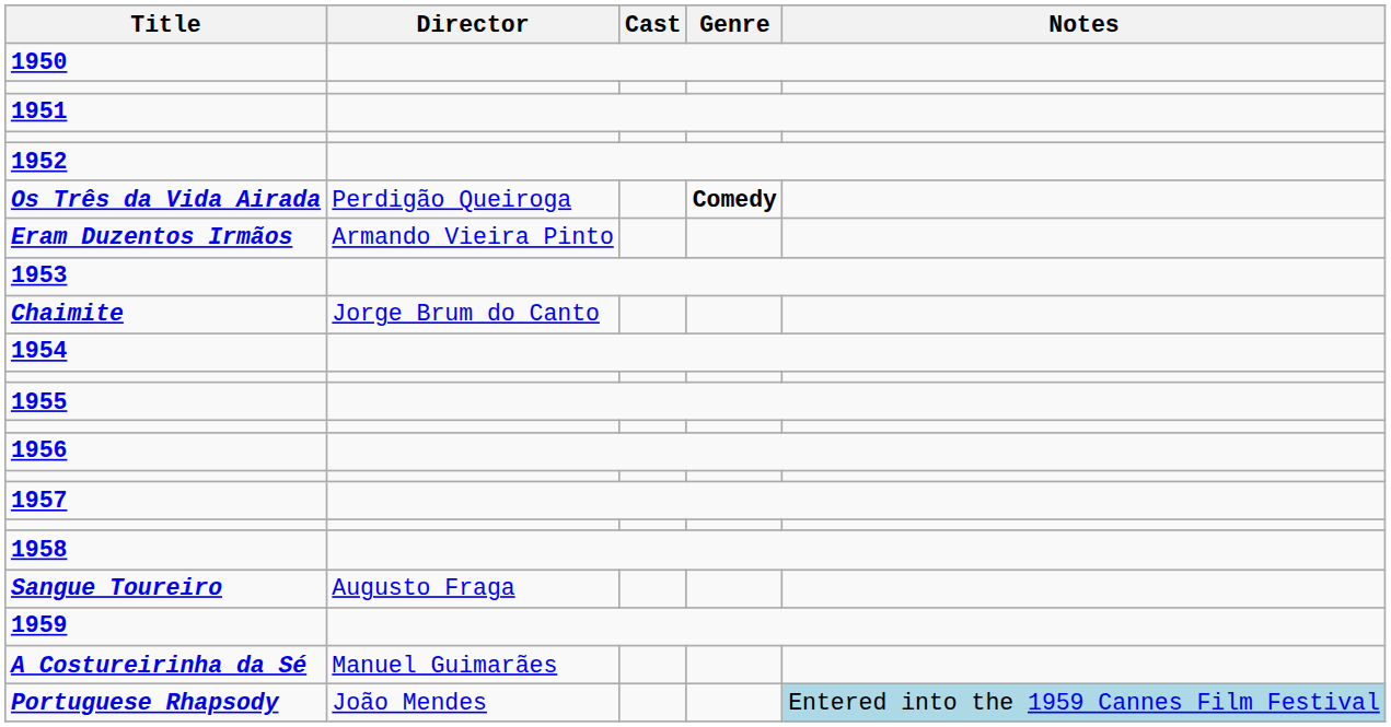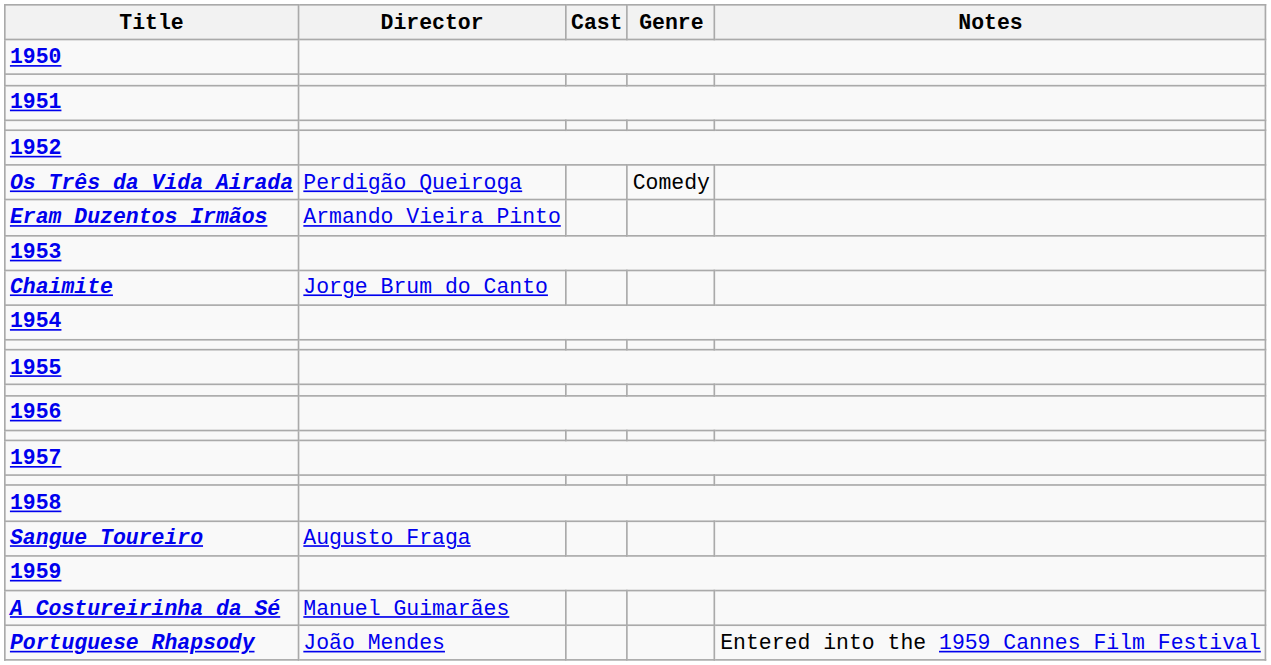Os Três da Vida Airada | Genre: bold -> normal
Portuguese Rhapsody | Notes: lightblue background -> no background
